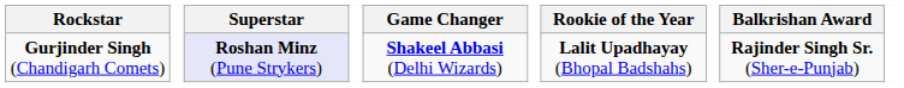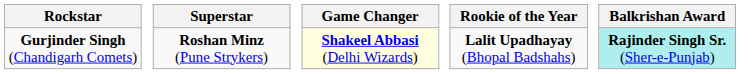Gurjinder Singh (Chandigarh Comets) | Superstar: lavender background -> no background
Gurjinder Singh (Chandigarh Comets) | Game Changer: no background -> lightyellow background
Gurjinder Singh (Chandigarh Comets) | Balkrishan Award: no background -> paleturquoise background
